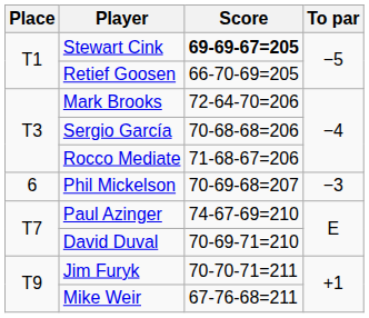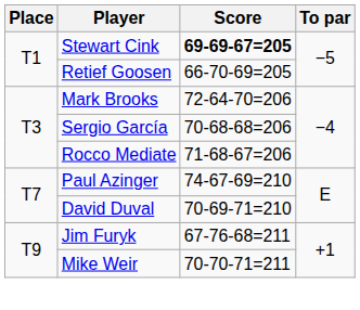- row: 6 | Phil Mickelson | 70-69-68=207 | −3
Jim Furyk | Score: 70-70-71=211 -> 67-76-68=211
Mike Weir | Score: 67-76-68=211 -> 70-70-71=211
